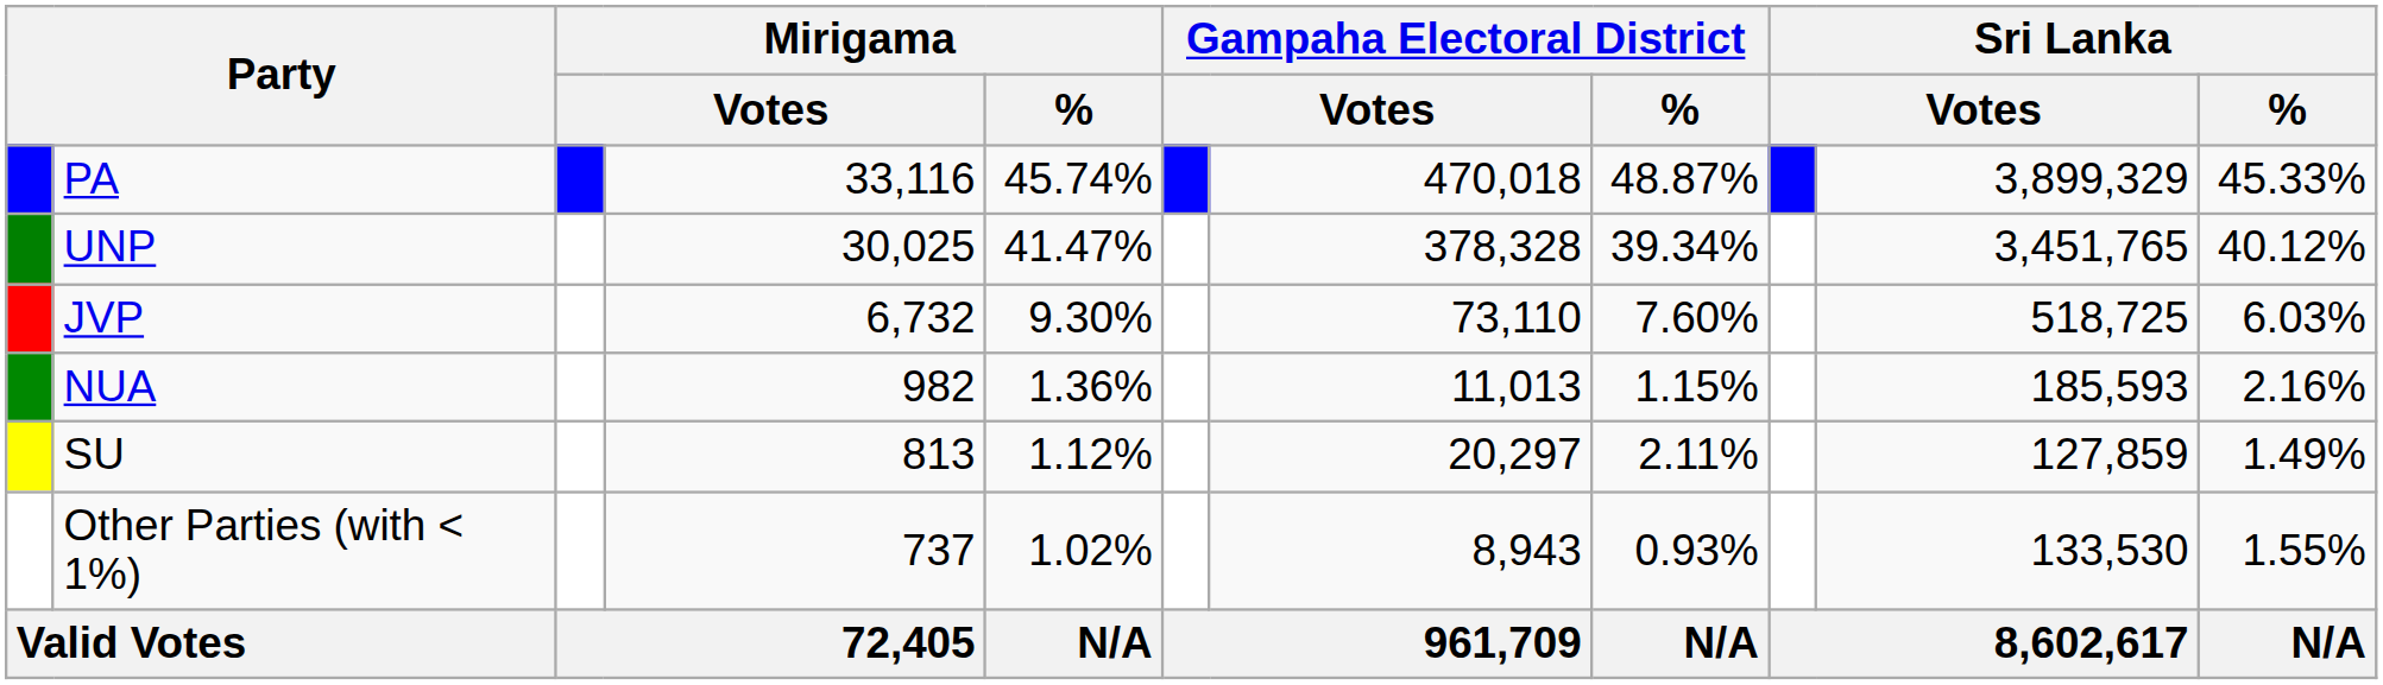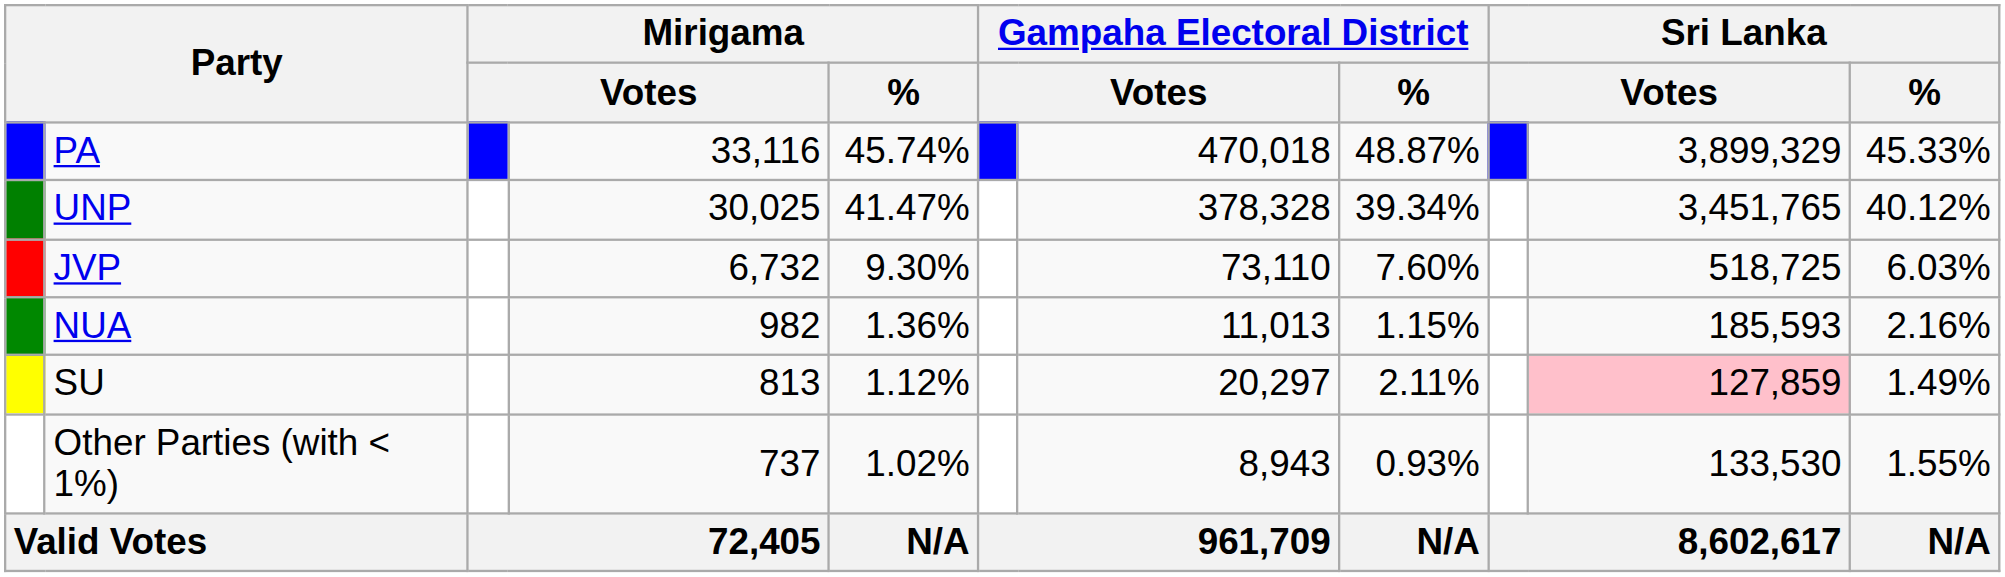SU | column 10: no background -> pink background
